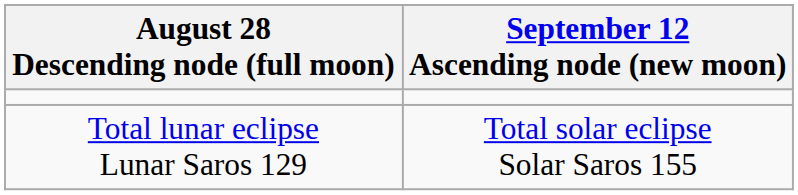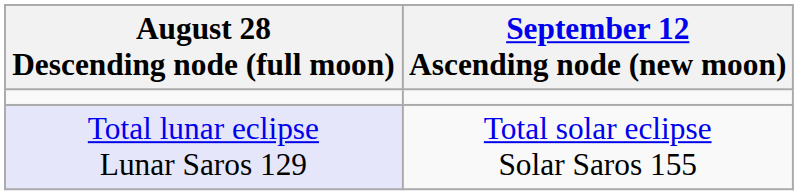row 3 | August 28 Descending node (full moon): no background -> lavender background
